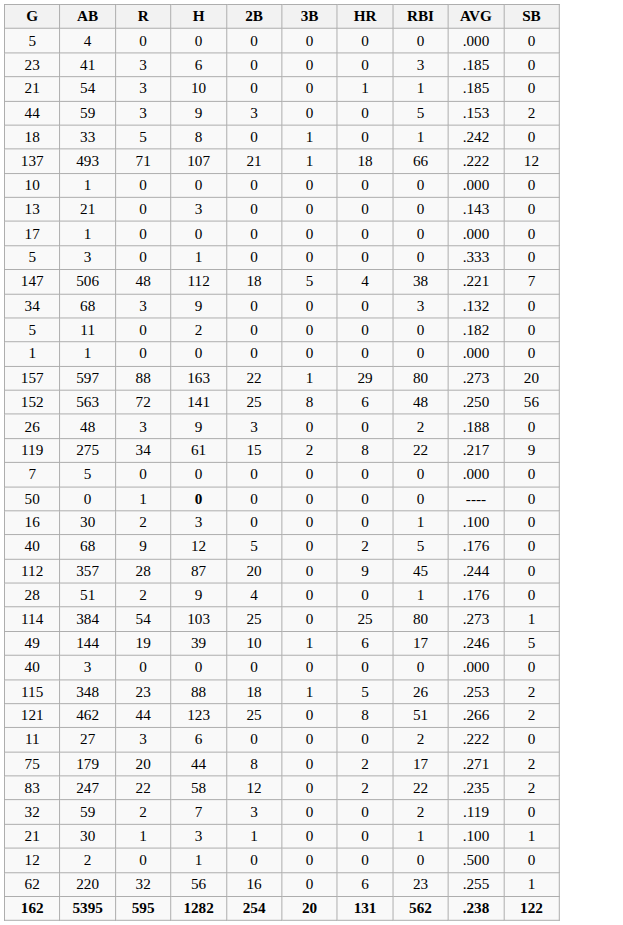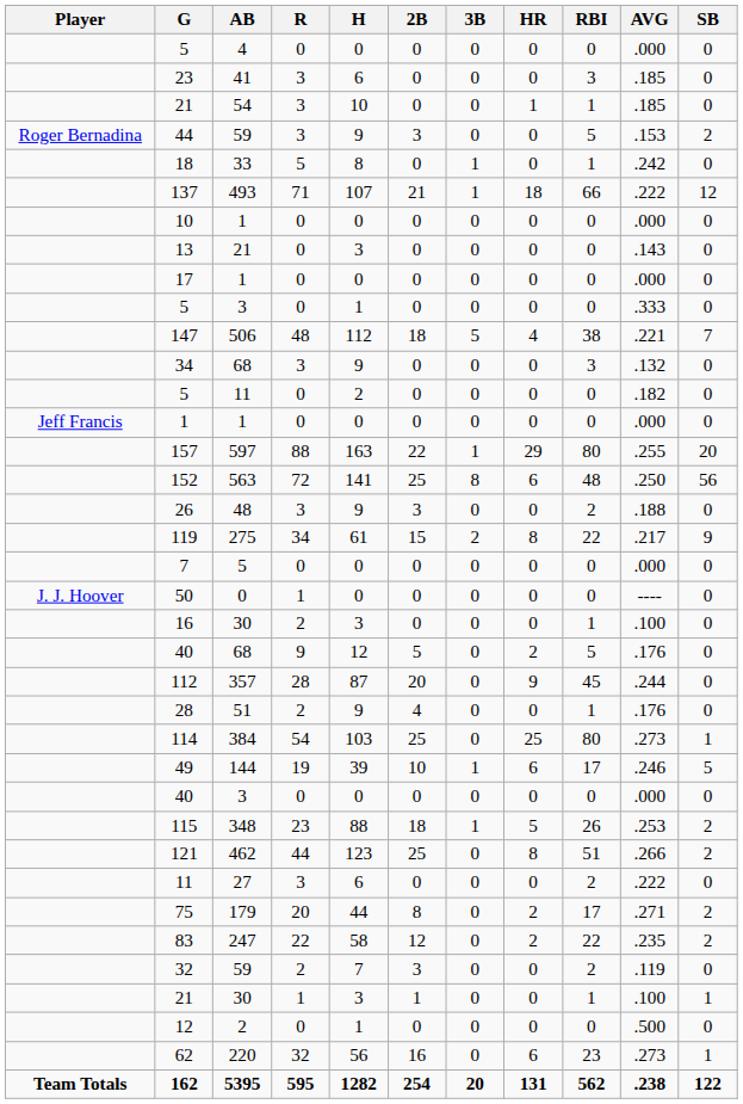+ column: Player | Roger Bernadina | Jeff Francis | J. J. Hoover | Team Totals
157 | AVG: .273 -> .255
50 | H: bold -> normal
62 | AVG: .255 -> .273
